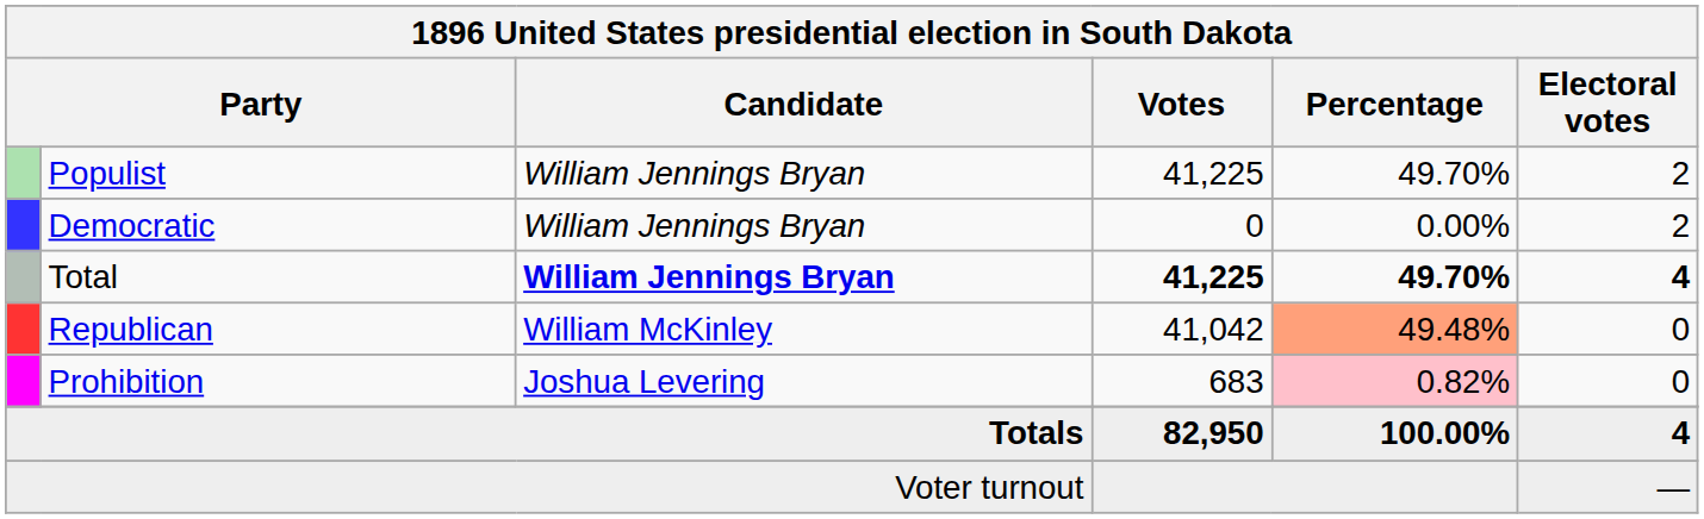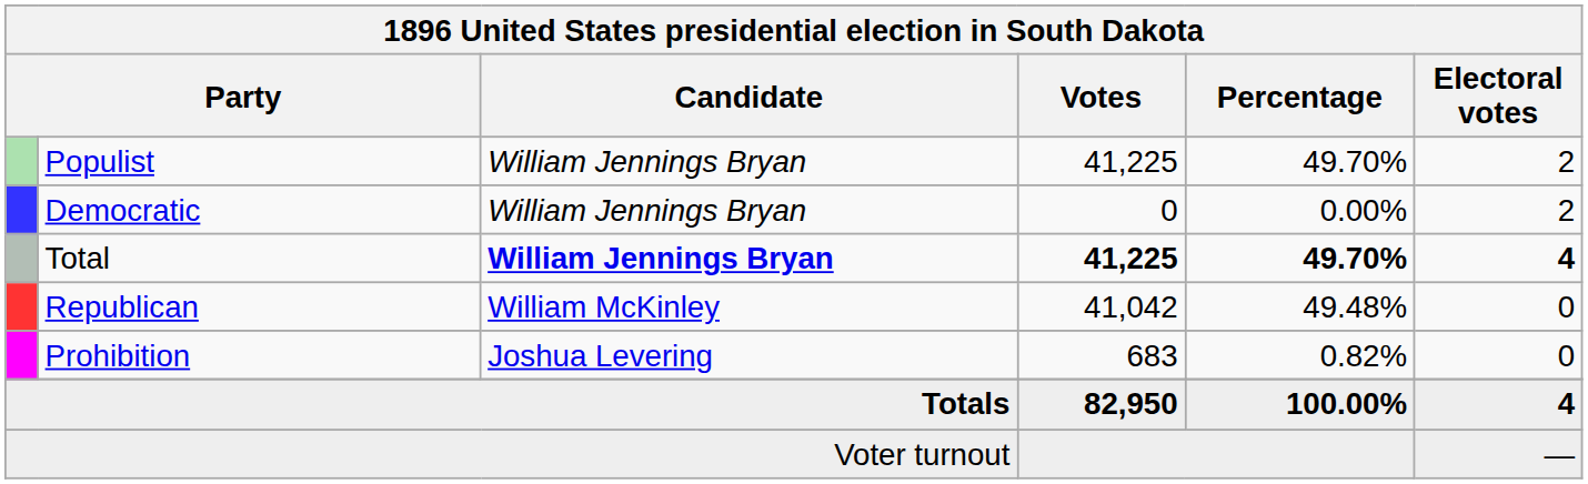Republican | Percentage: lightsalmon background -> no background
Prohibition | Percentage: pink background -> no background
